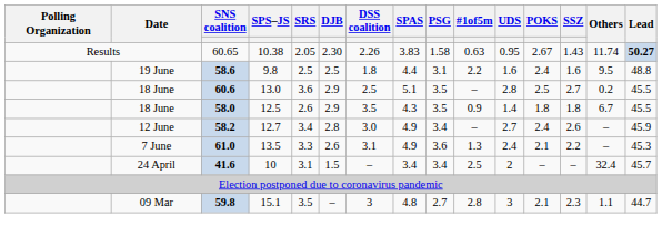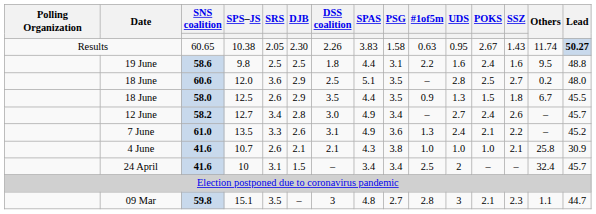18 June / 60.6 | SPS–JS: 13.0 -> 12.0
18 June / 60.6 | Lead: 45.5 -> 48.0
18 June / 58.0 | SPAS: 4.3 -> 4.4
18 June / 58.0 | UDS: 1.4 -> 1.3
18 June / 58.0 | POKS: 1.8 -> 1.5
12 June | Lead: 45.9 -> 45.7
7 June | Lead: 45.3 -> 45.2
+ row: 4 June | 41.6 | 10.7 | 2.6 | 2.1 | 2.1 | 4.3 | 3.8 | 1.0 | 1.0 | 1.0 | 2.1 | 25.8 | 30.9
